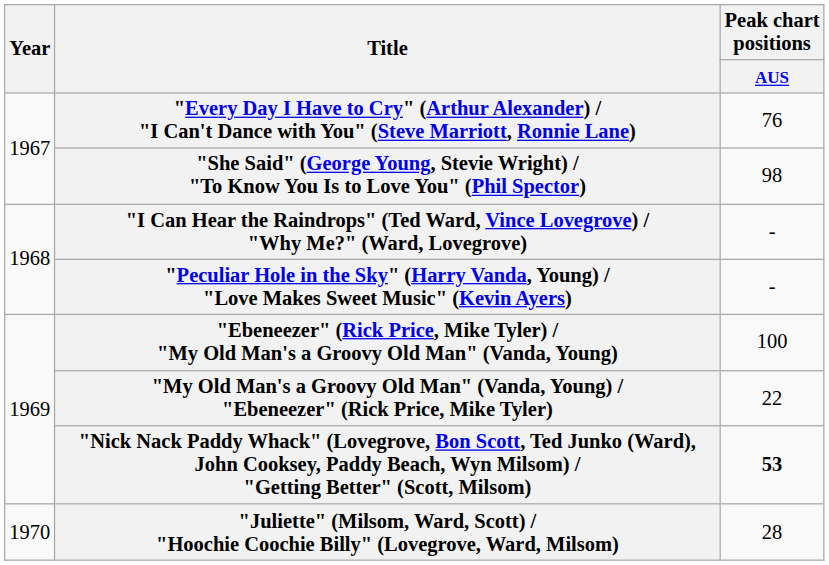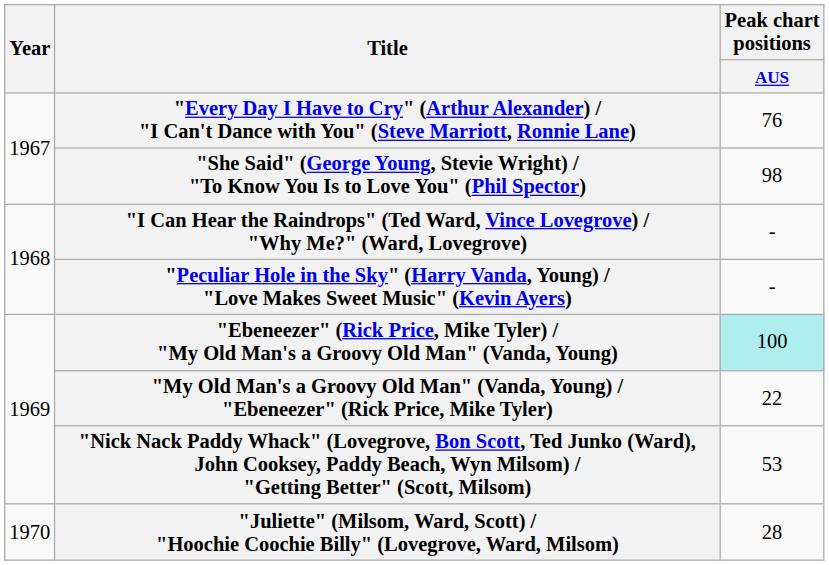row 7 | Peak chart positions / AUS: no background -> paleturquoise background
row 9 | Peak chart positions / AUS: bold -> normal
